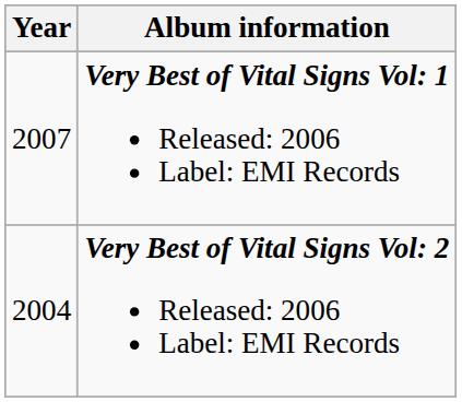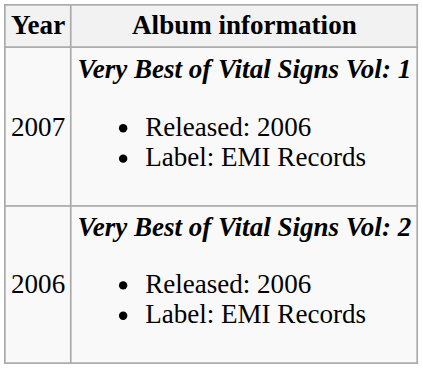row 3 | Year: 2004 -> 2006
